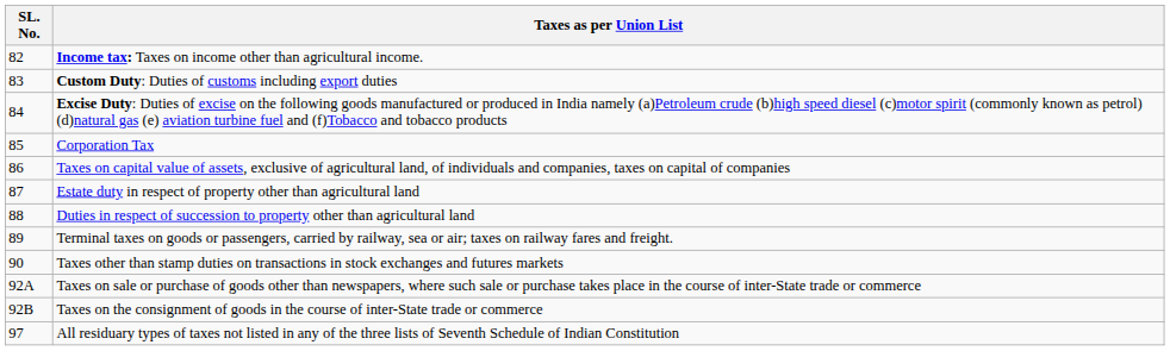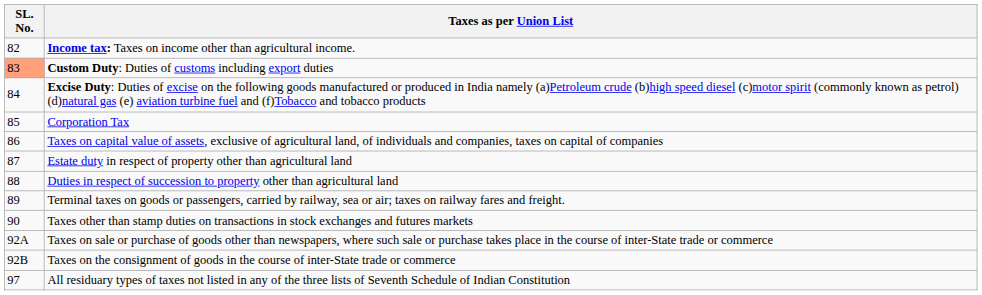Custom Duty: Duties of customs including export duties | SL. No.: no background -> lightsalmon background
